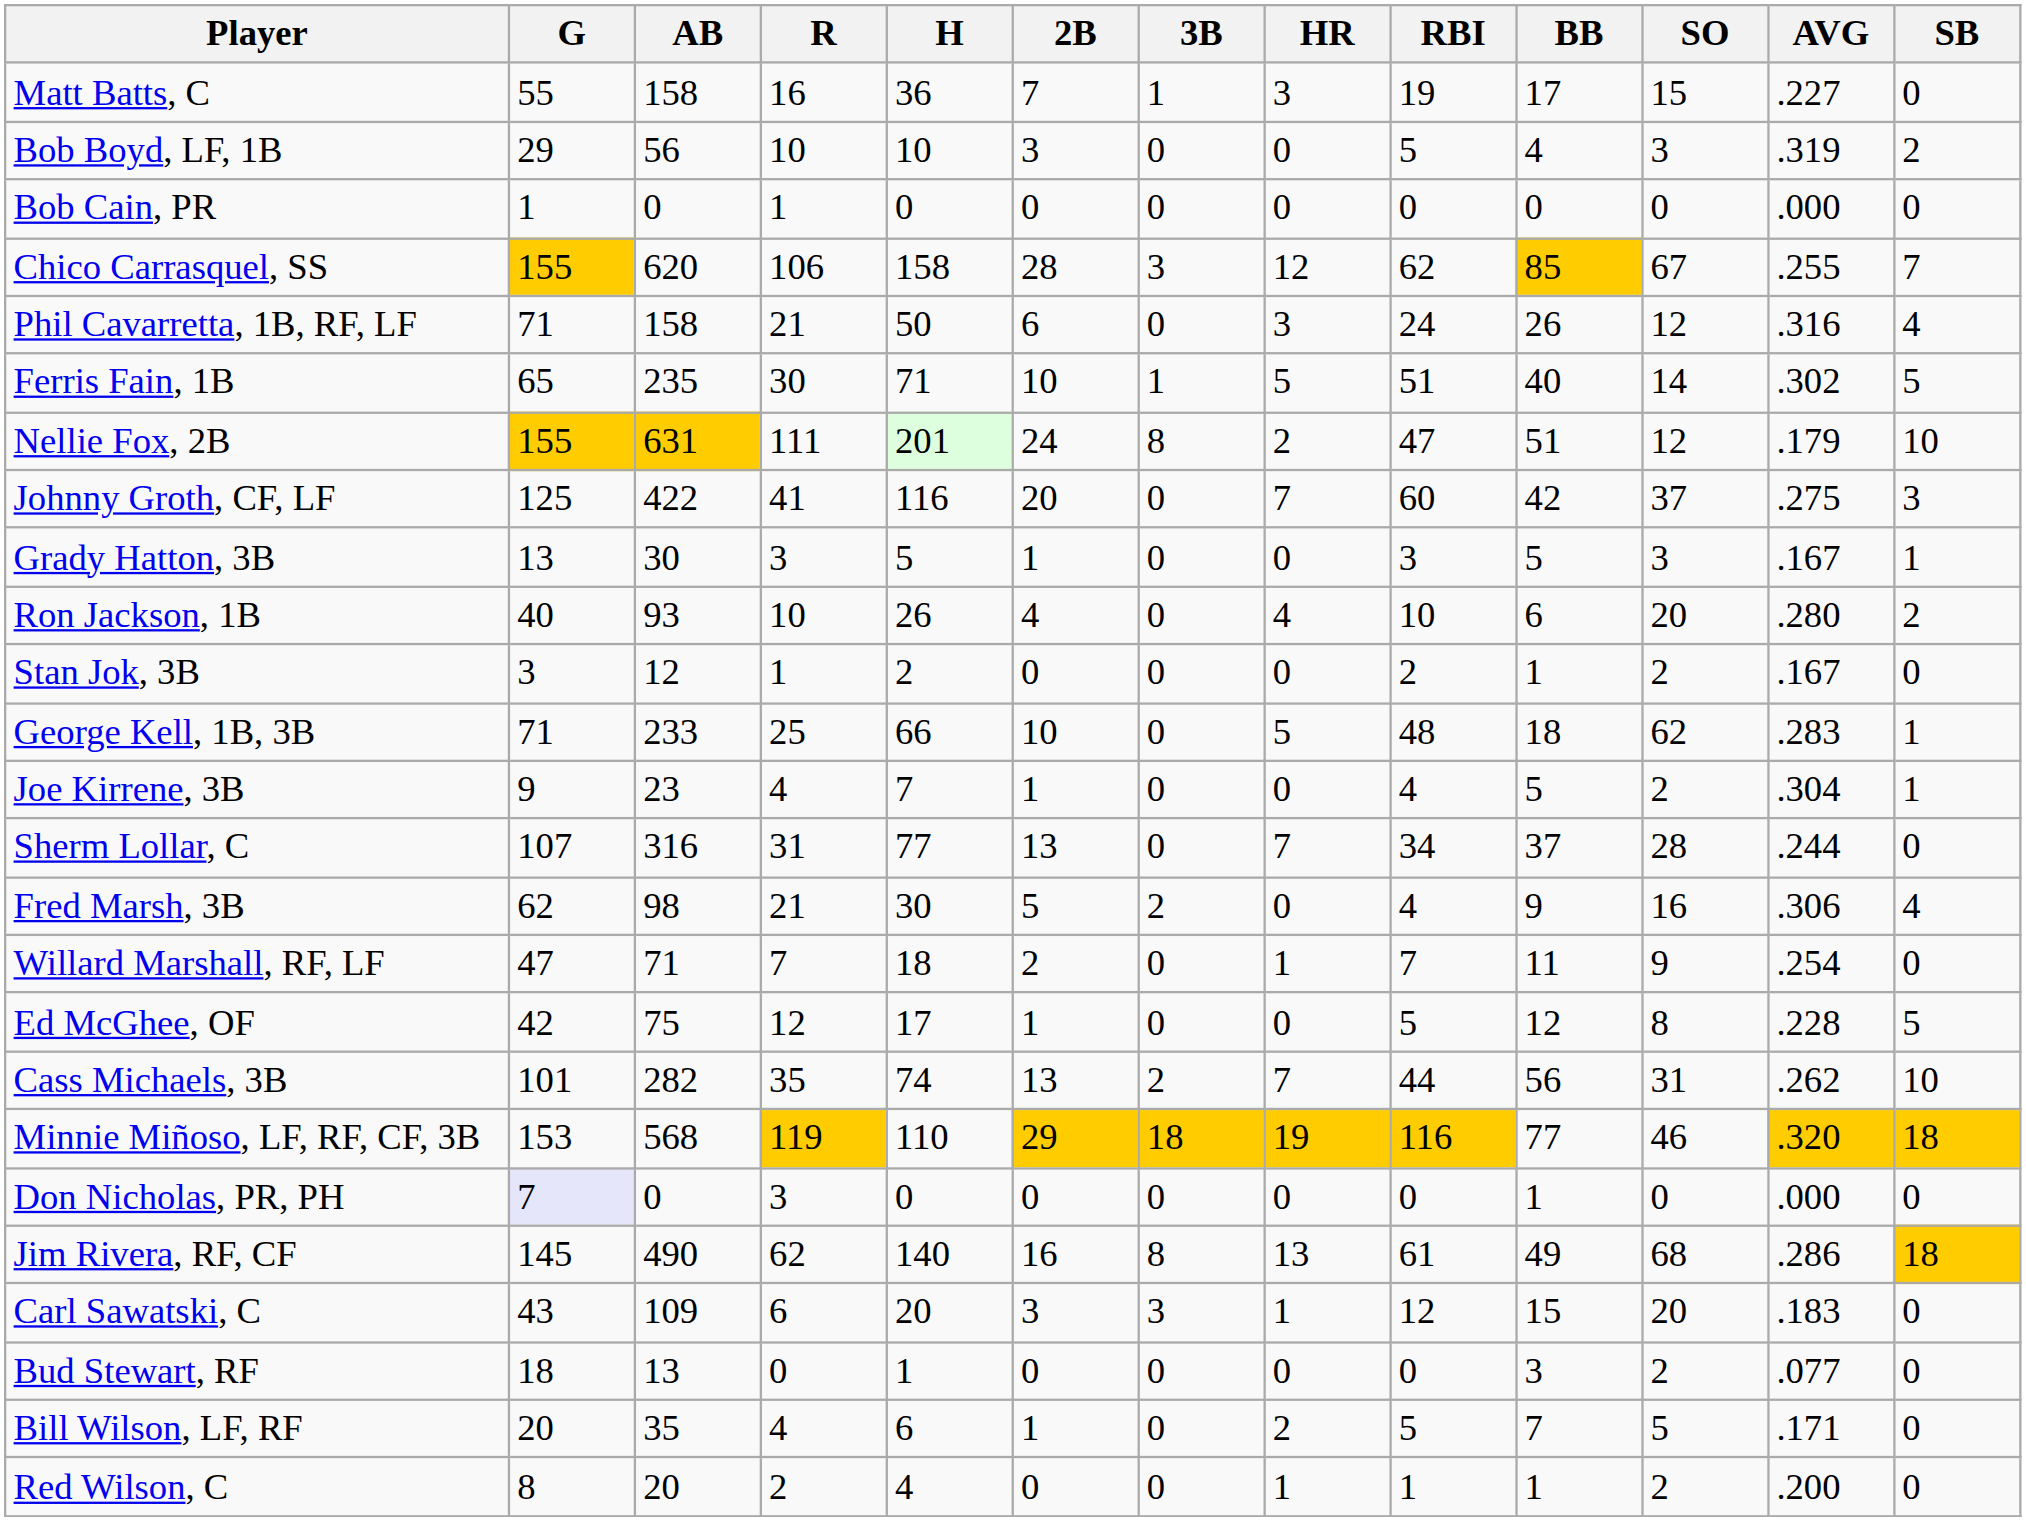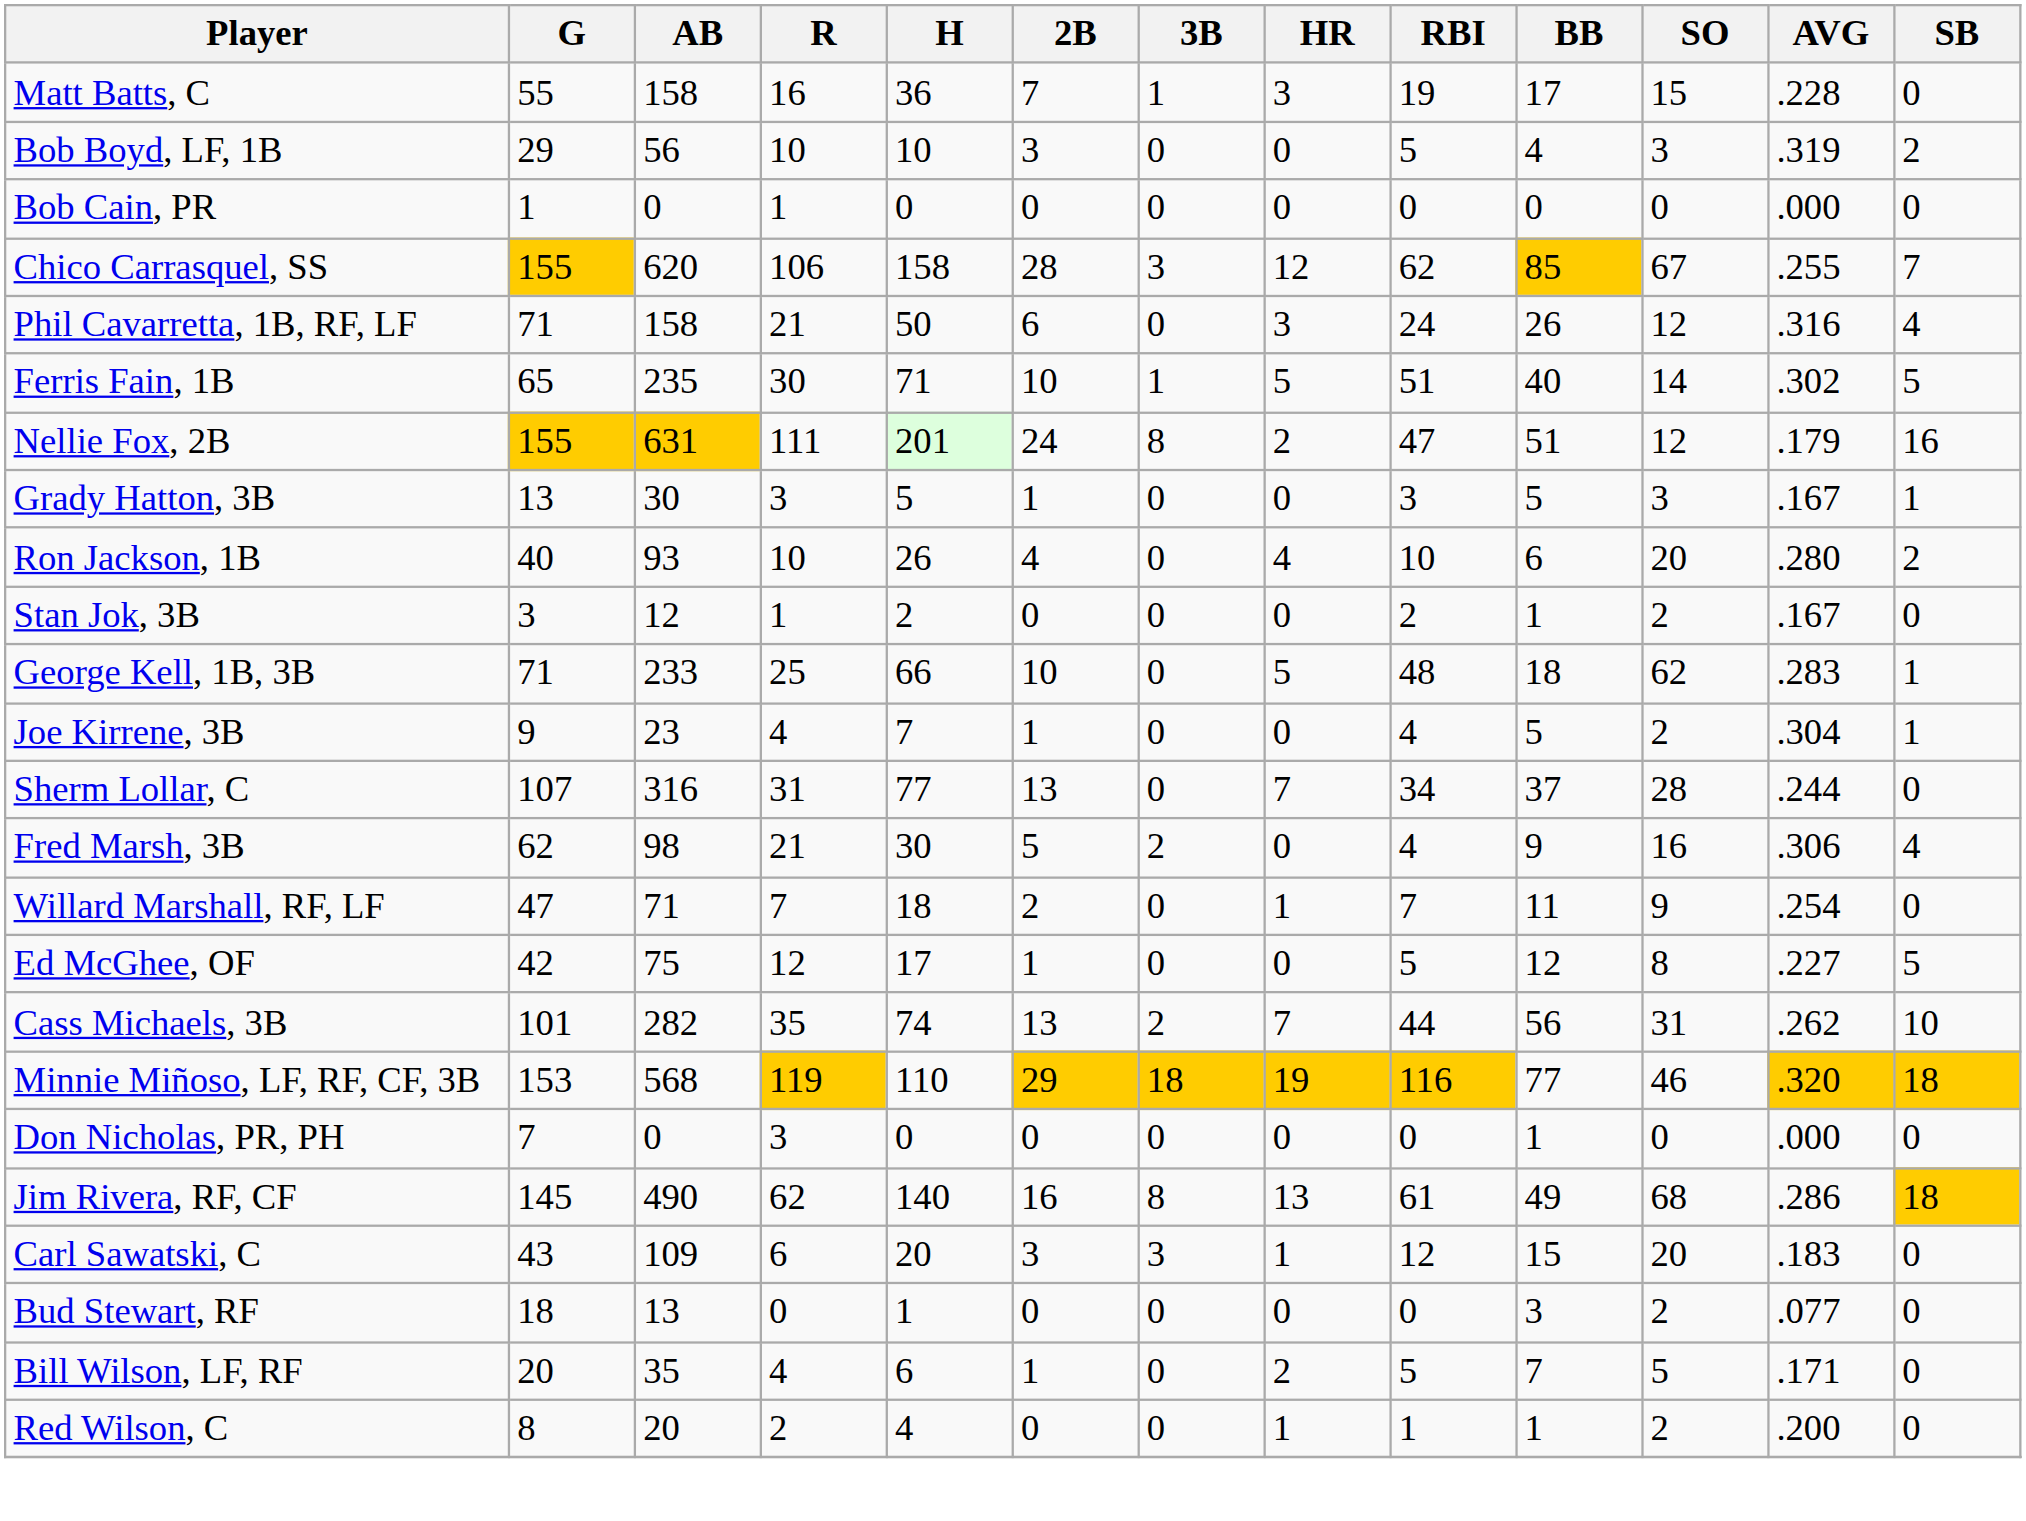Matt Batts, C | AVG: .227 -> .228
Nellie Fox, 2B | SB: 10 -> 16
- row: Johnny Groth, CF, LF | 125 | 422 | 41 | 116 | 20 | 0 | 7 | 60 | 42 | 37 | .275 | 3
Ed McGhee, OF | AVG: .228 -> .227
Don Nicholas, PR, PH | G: lavender background -> no background
